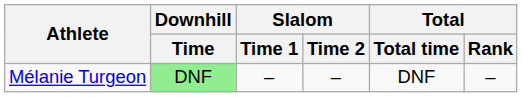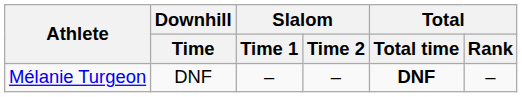Mélanie Turgeon | Downhill / Time: lightgreen background -> no background
Mélanie Turgeon | Total / Total time: normal -> bold
